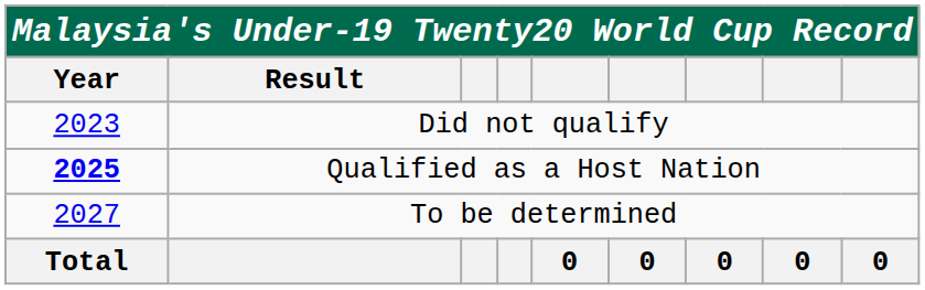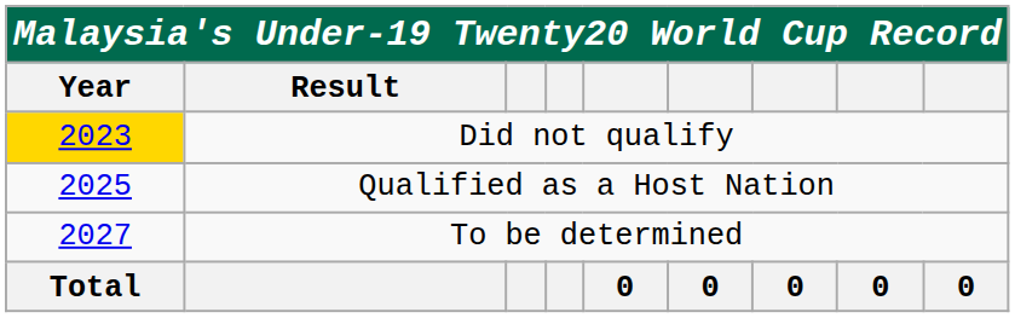Did not qualify | Year: no background -> gold background
Qualified as a Host Nation | Year: bold -> normal
